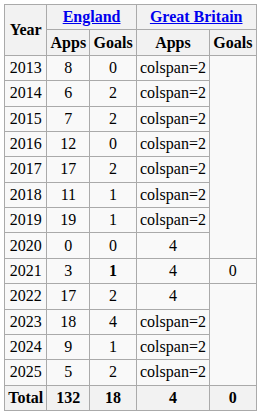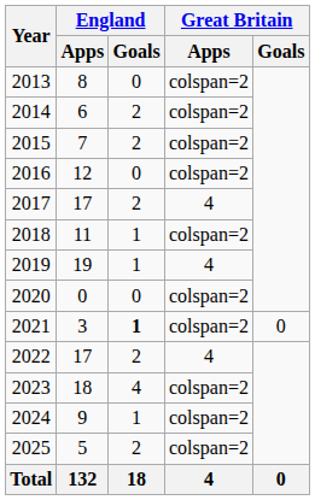2017 | Great Britain / Apps: colspan=2 -> 4
2019 | Great Britain / Apps: colspan=2 -> 4
2020 | Great Britain / Apps: 4 -> colspan=2
2021 | Great Britain / Apps: 4 -> colspan=2
